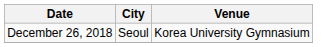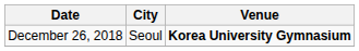December 26, 2018 | Venue: normal -> bold
